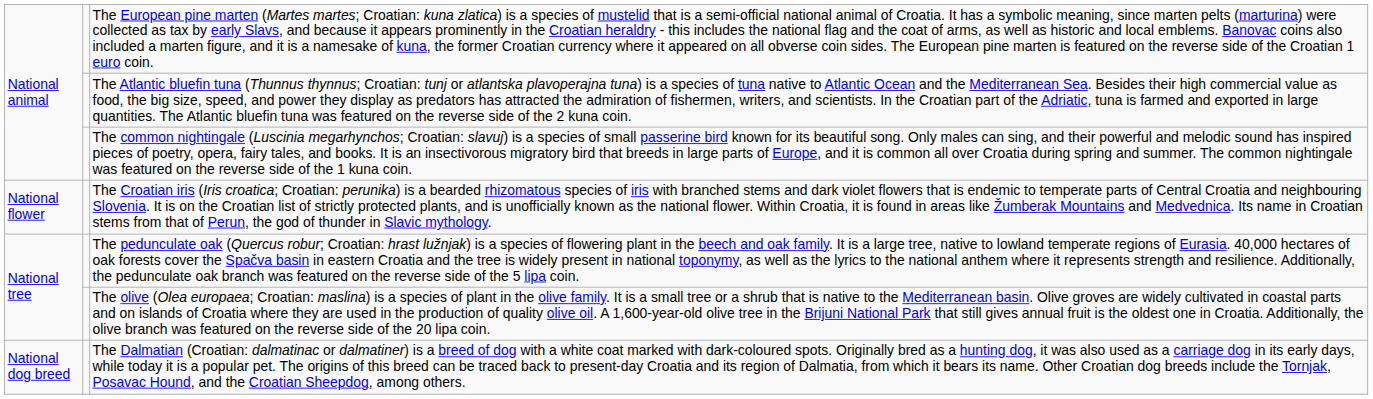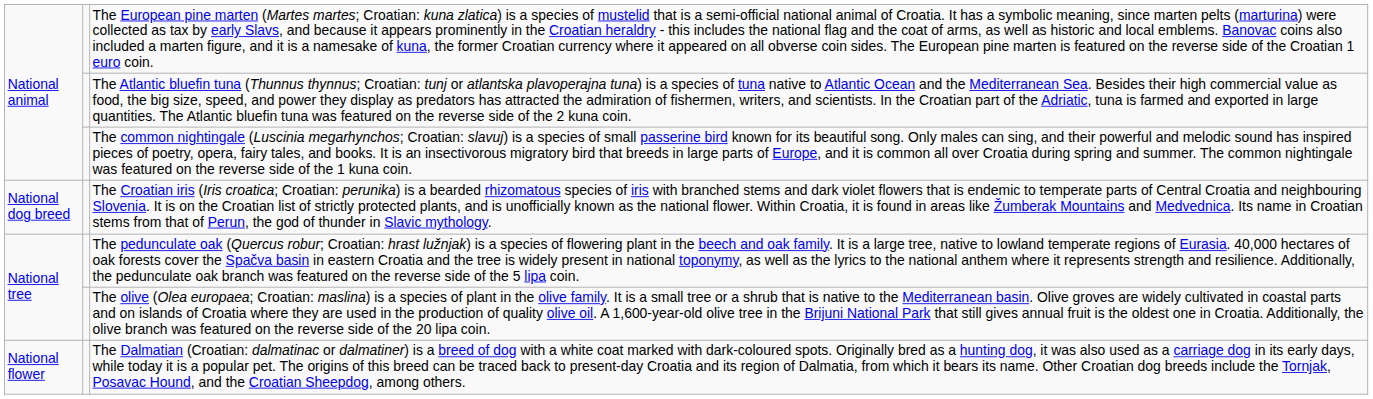row 4 | column 1: National flower -> National dog breed
row 7 | column 1: National dog breed -> National flower
